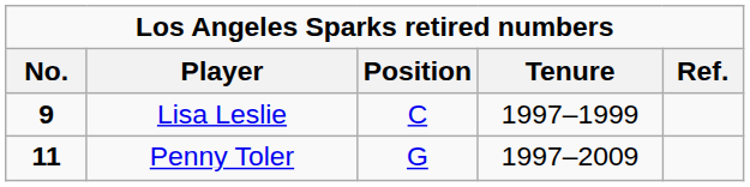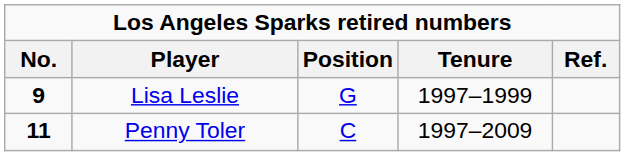Lisa Leslie | Position: C -> G
Penny Toler | Position: G -> C
